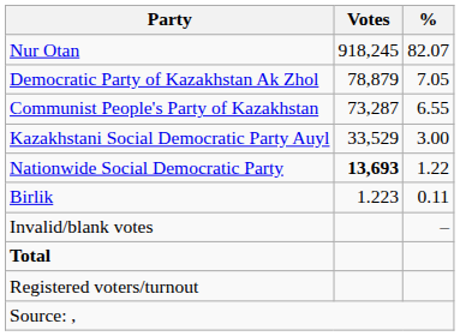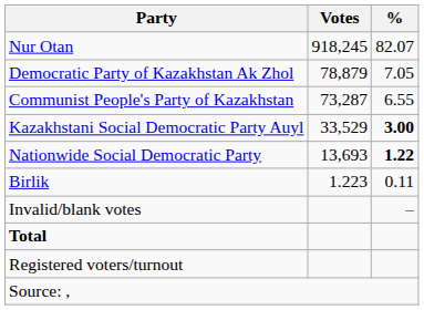Kazakhstani Social Democratic Party Auyl | %: normal -> bold
Nationwide Social Democratic Party | Votes: bold -> normal
Nationwide Social Democratic Party | %: normal -> bold
